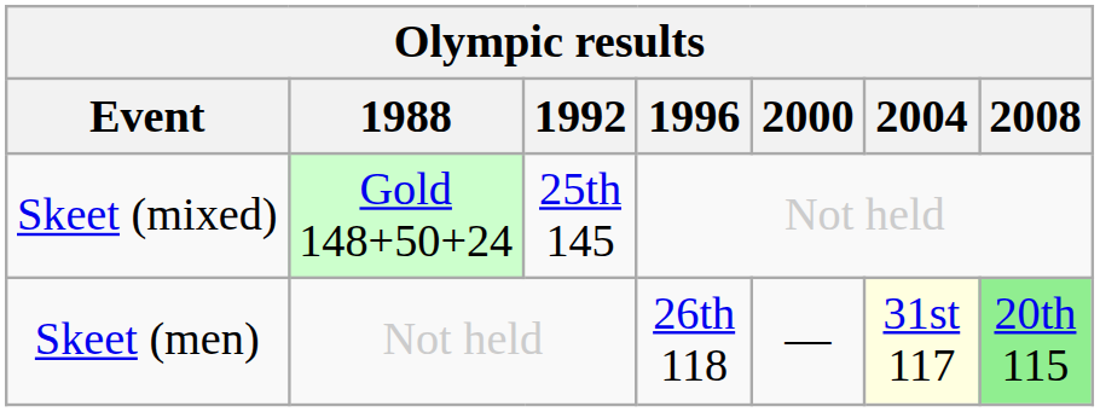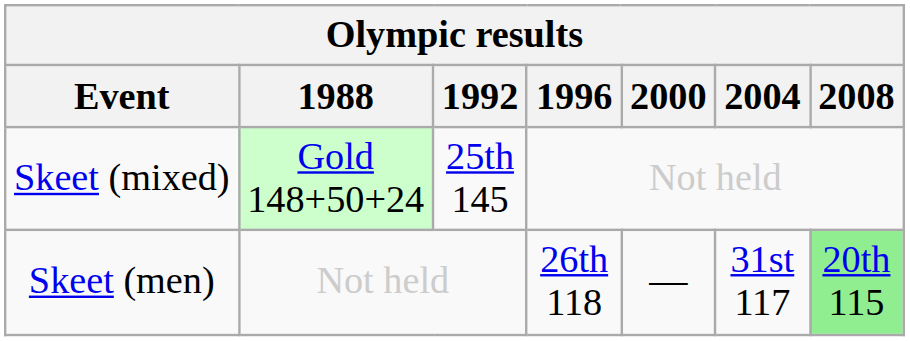Skeet (men) | 2004: lightyellow background -> no background
